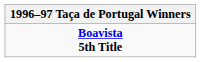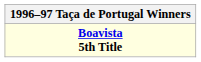row 2 | column 1: no background -> lightyellow background
